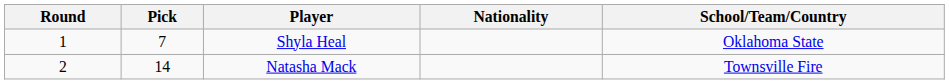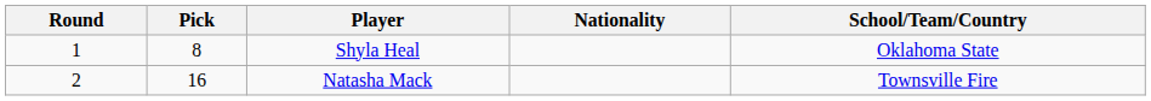Shyla Heal | Pick: 7 -> 8
Natasha Mack | Pick: 14 -> 16
